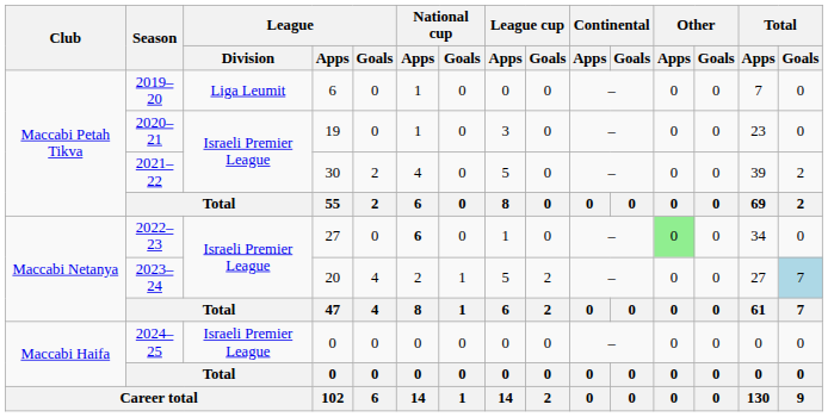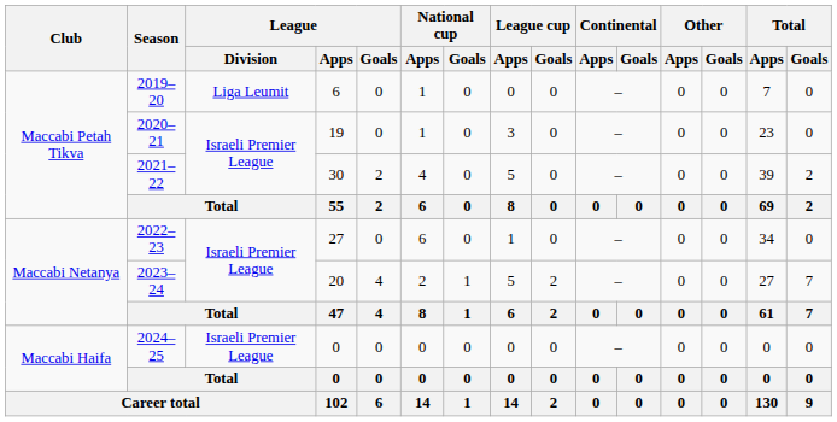2022–23 | National cup / Apps: bold -> normal
2022–23 | Other / Apps: lightgreen background -> no background
2023–24 | Total / Goals: lightblue background -> no background
